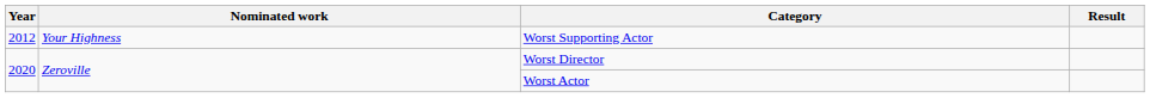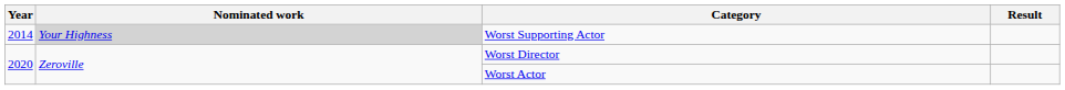Worst Supporting Actor | Year: 2012 -> 2014
Worst Supporting Actor | Nominated work: no background -> lightgrey background
